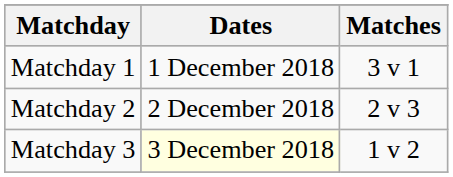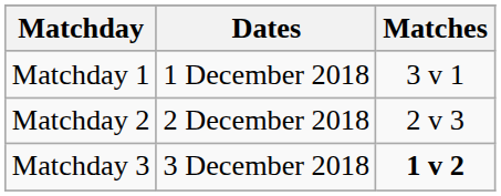Matchday 3 | Dates: lightyellow background -> no background
Matchday 3 | Matches: normal -> bold
